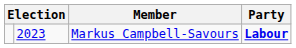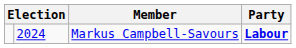Markus Campbell-Savours | column 2: 2023 -> 2024
